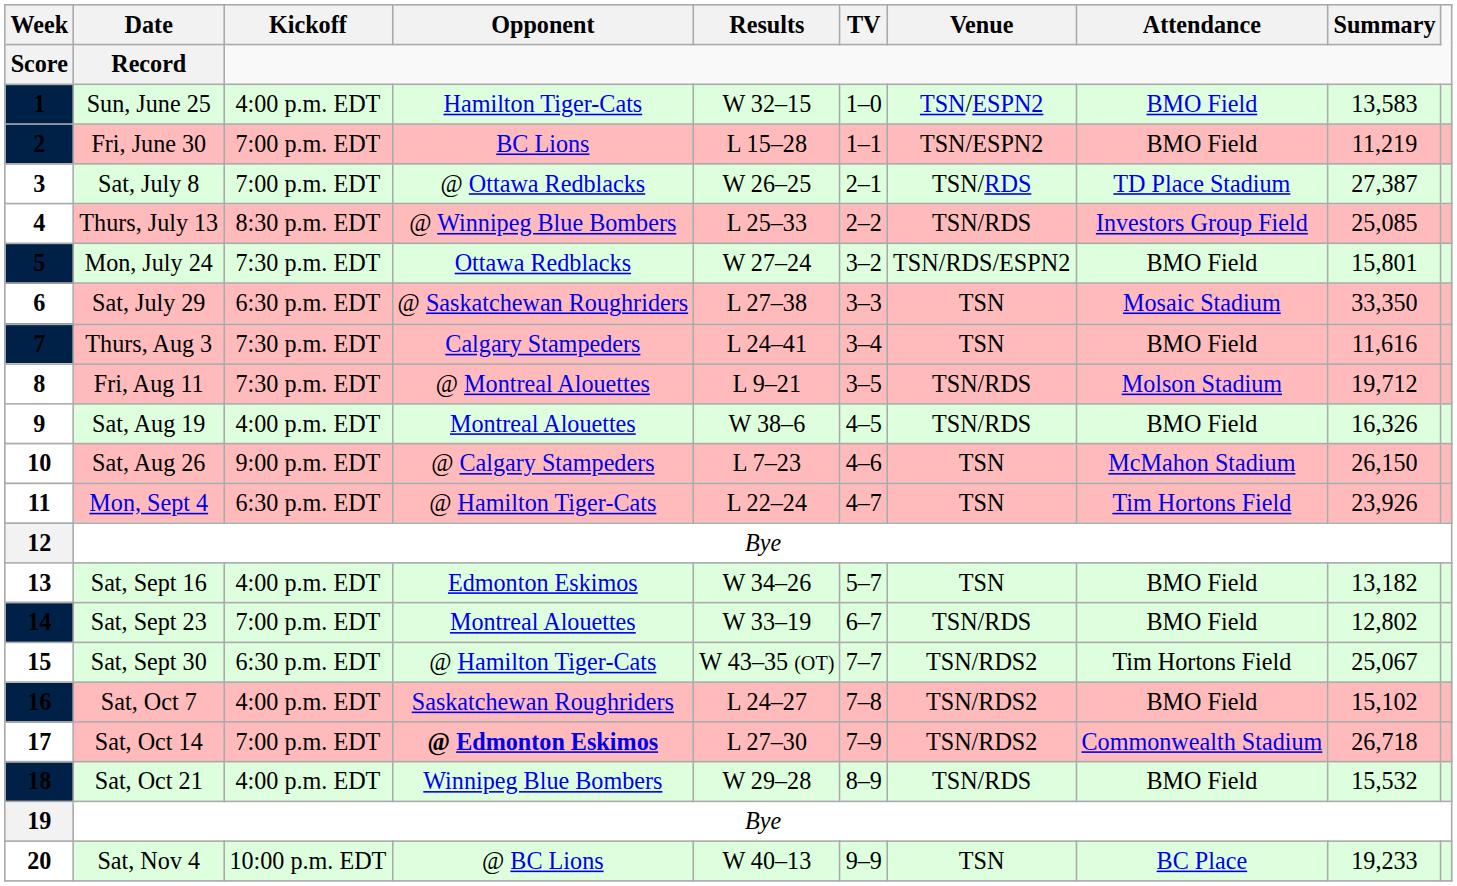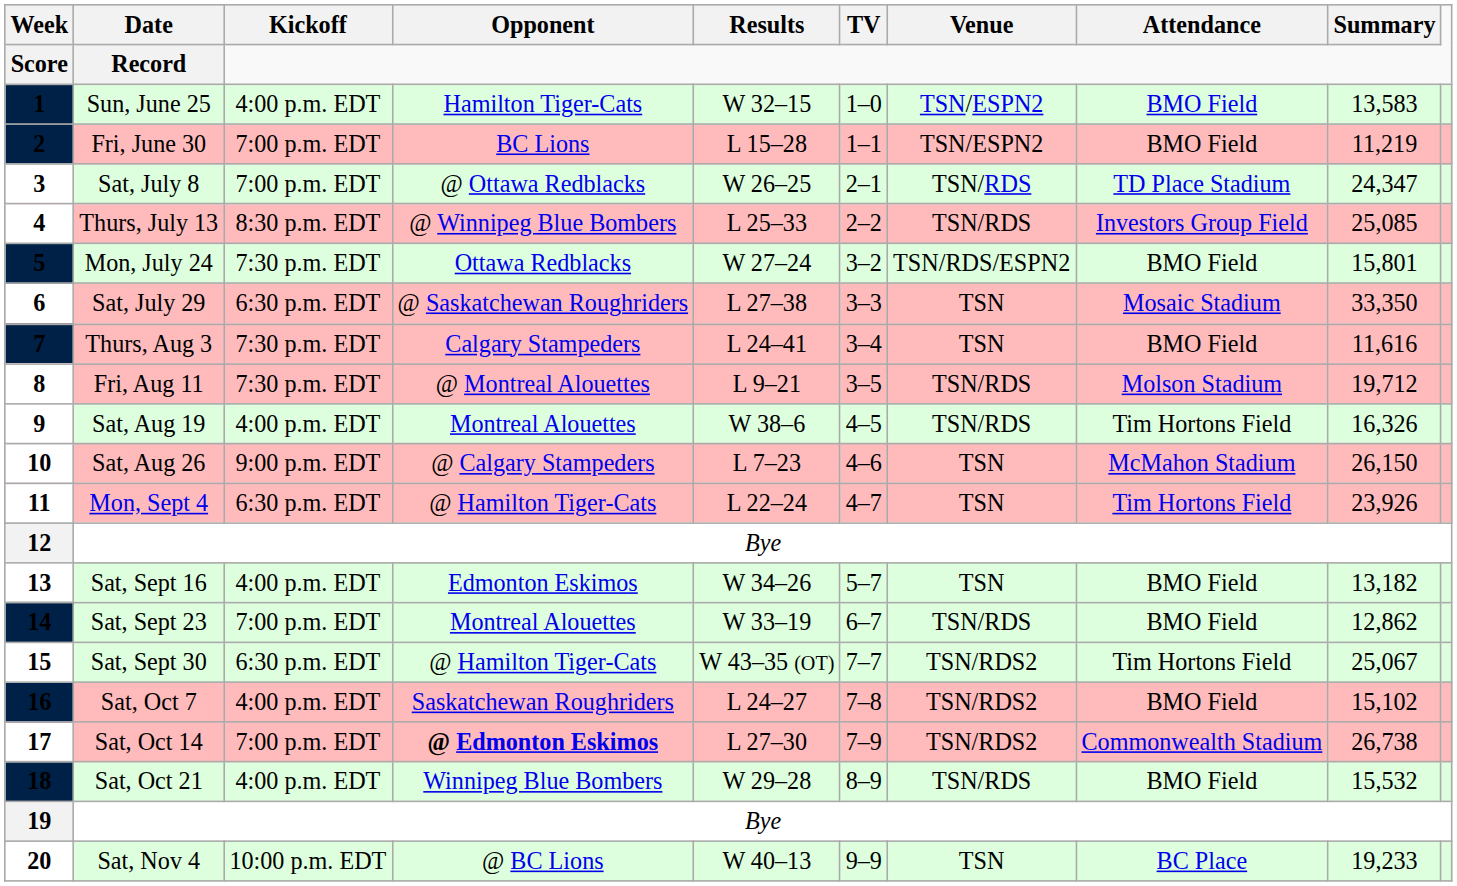3 | Summary: 27,387 -> 24,347
9 | Attendance: BMO Field -> Tim Hortons Field
14 | Summary: 12,802 -> 12,862
17 | Summary: 26,718 -> 26,738
